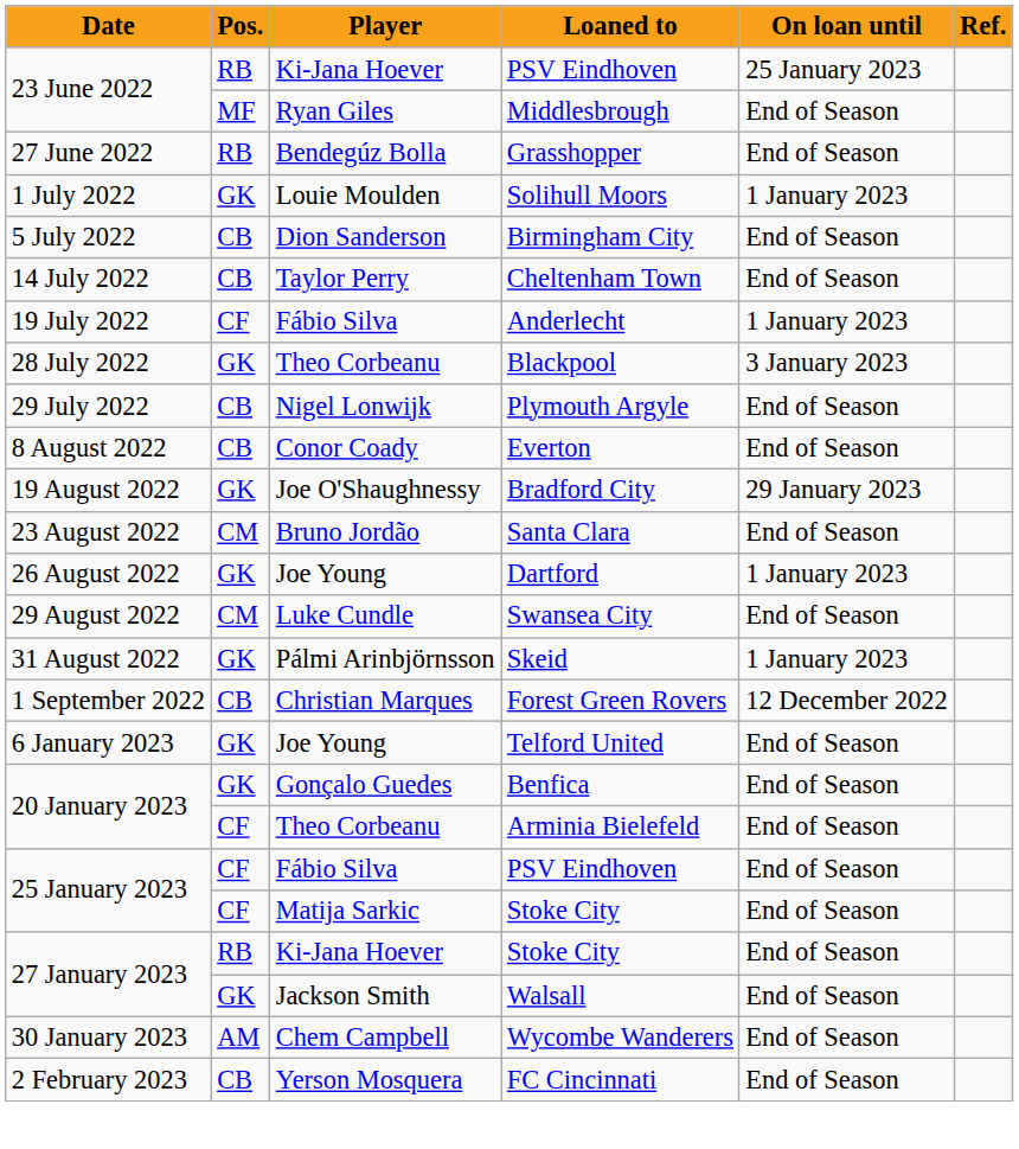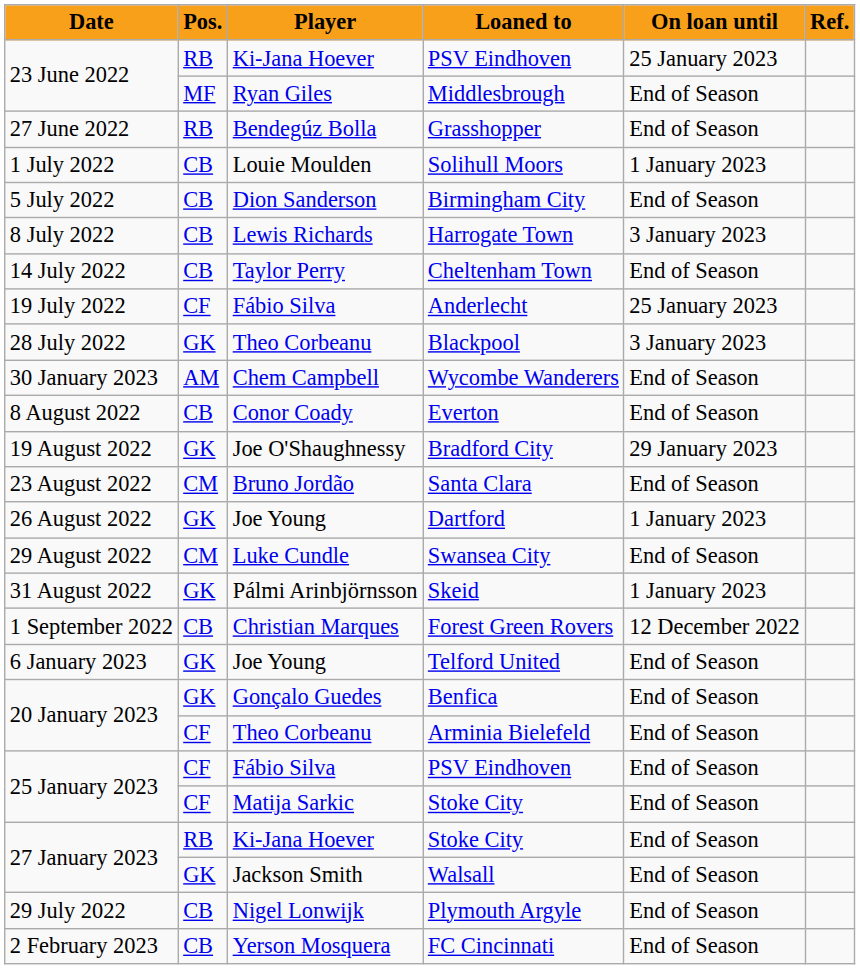Solihull Moors | Pos.: GK -> CB
+ row: 8 July 2022 | CB | Lewis Richards | Harrogate Town | 3 January 2023
Anderlecht | On loan until: 1 January 2023 -> 25 January 2023
rows swapped: Plymouth Argyle <-> Wycombe Wanderers
